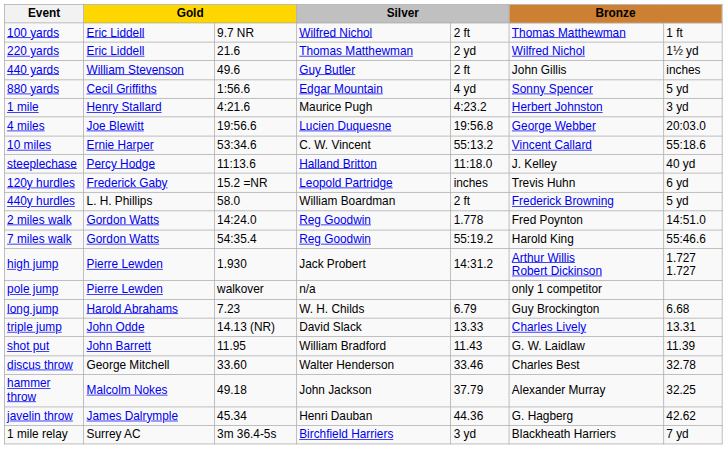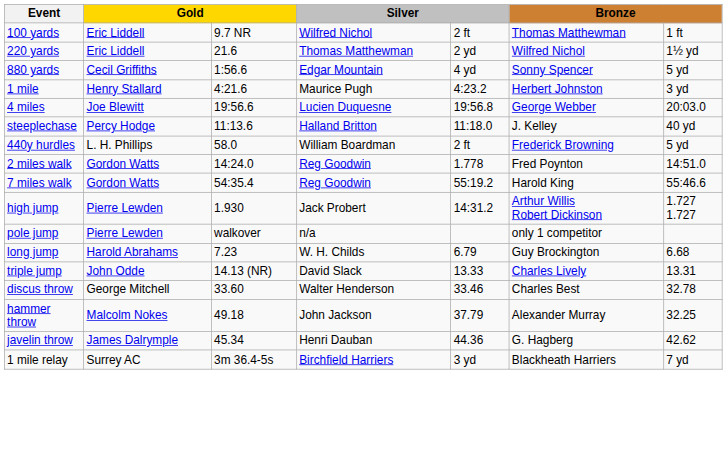- row: 440 yards | William Stevenson | 49.6 | Guy Butler | 2 ft | John Gillis | inches
- row: 10 miles | Ernie Harper | 53:34.6 | C. W. Vincent | 55:13.2 | Vincent Callard | 55:18.6
- row: 120y hurdles | Frederick Gaby | 15.2 =NR | Leopold Partridge | inches | Trevis Huhn | 6 yd
- row: shot put | John Barrett | 11.95 | William Bradford | 11.43 | G. W. Laidlaw | 11.39
